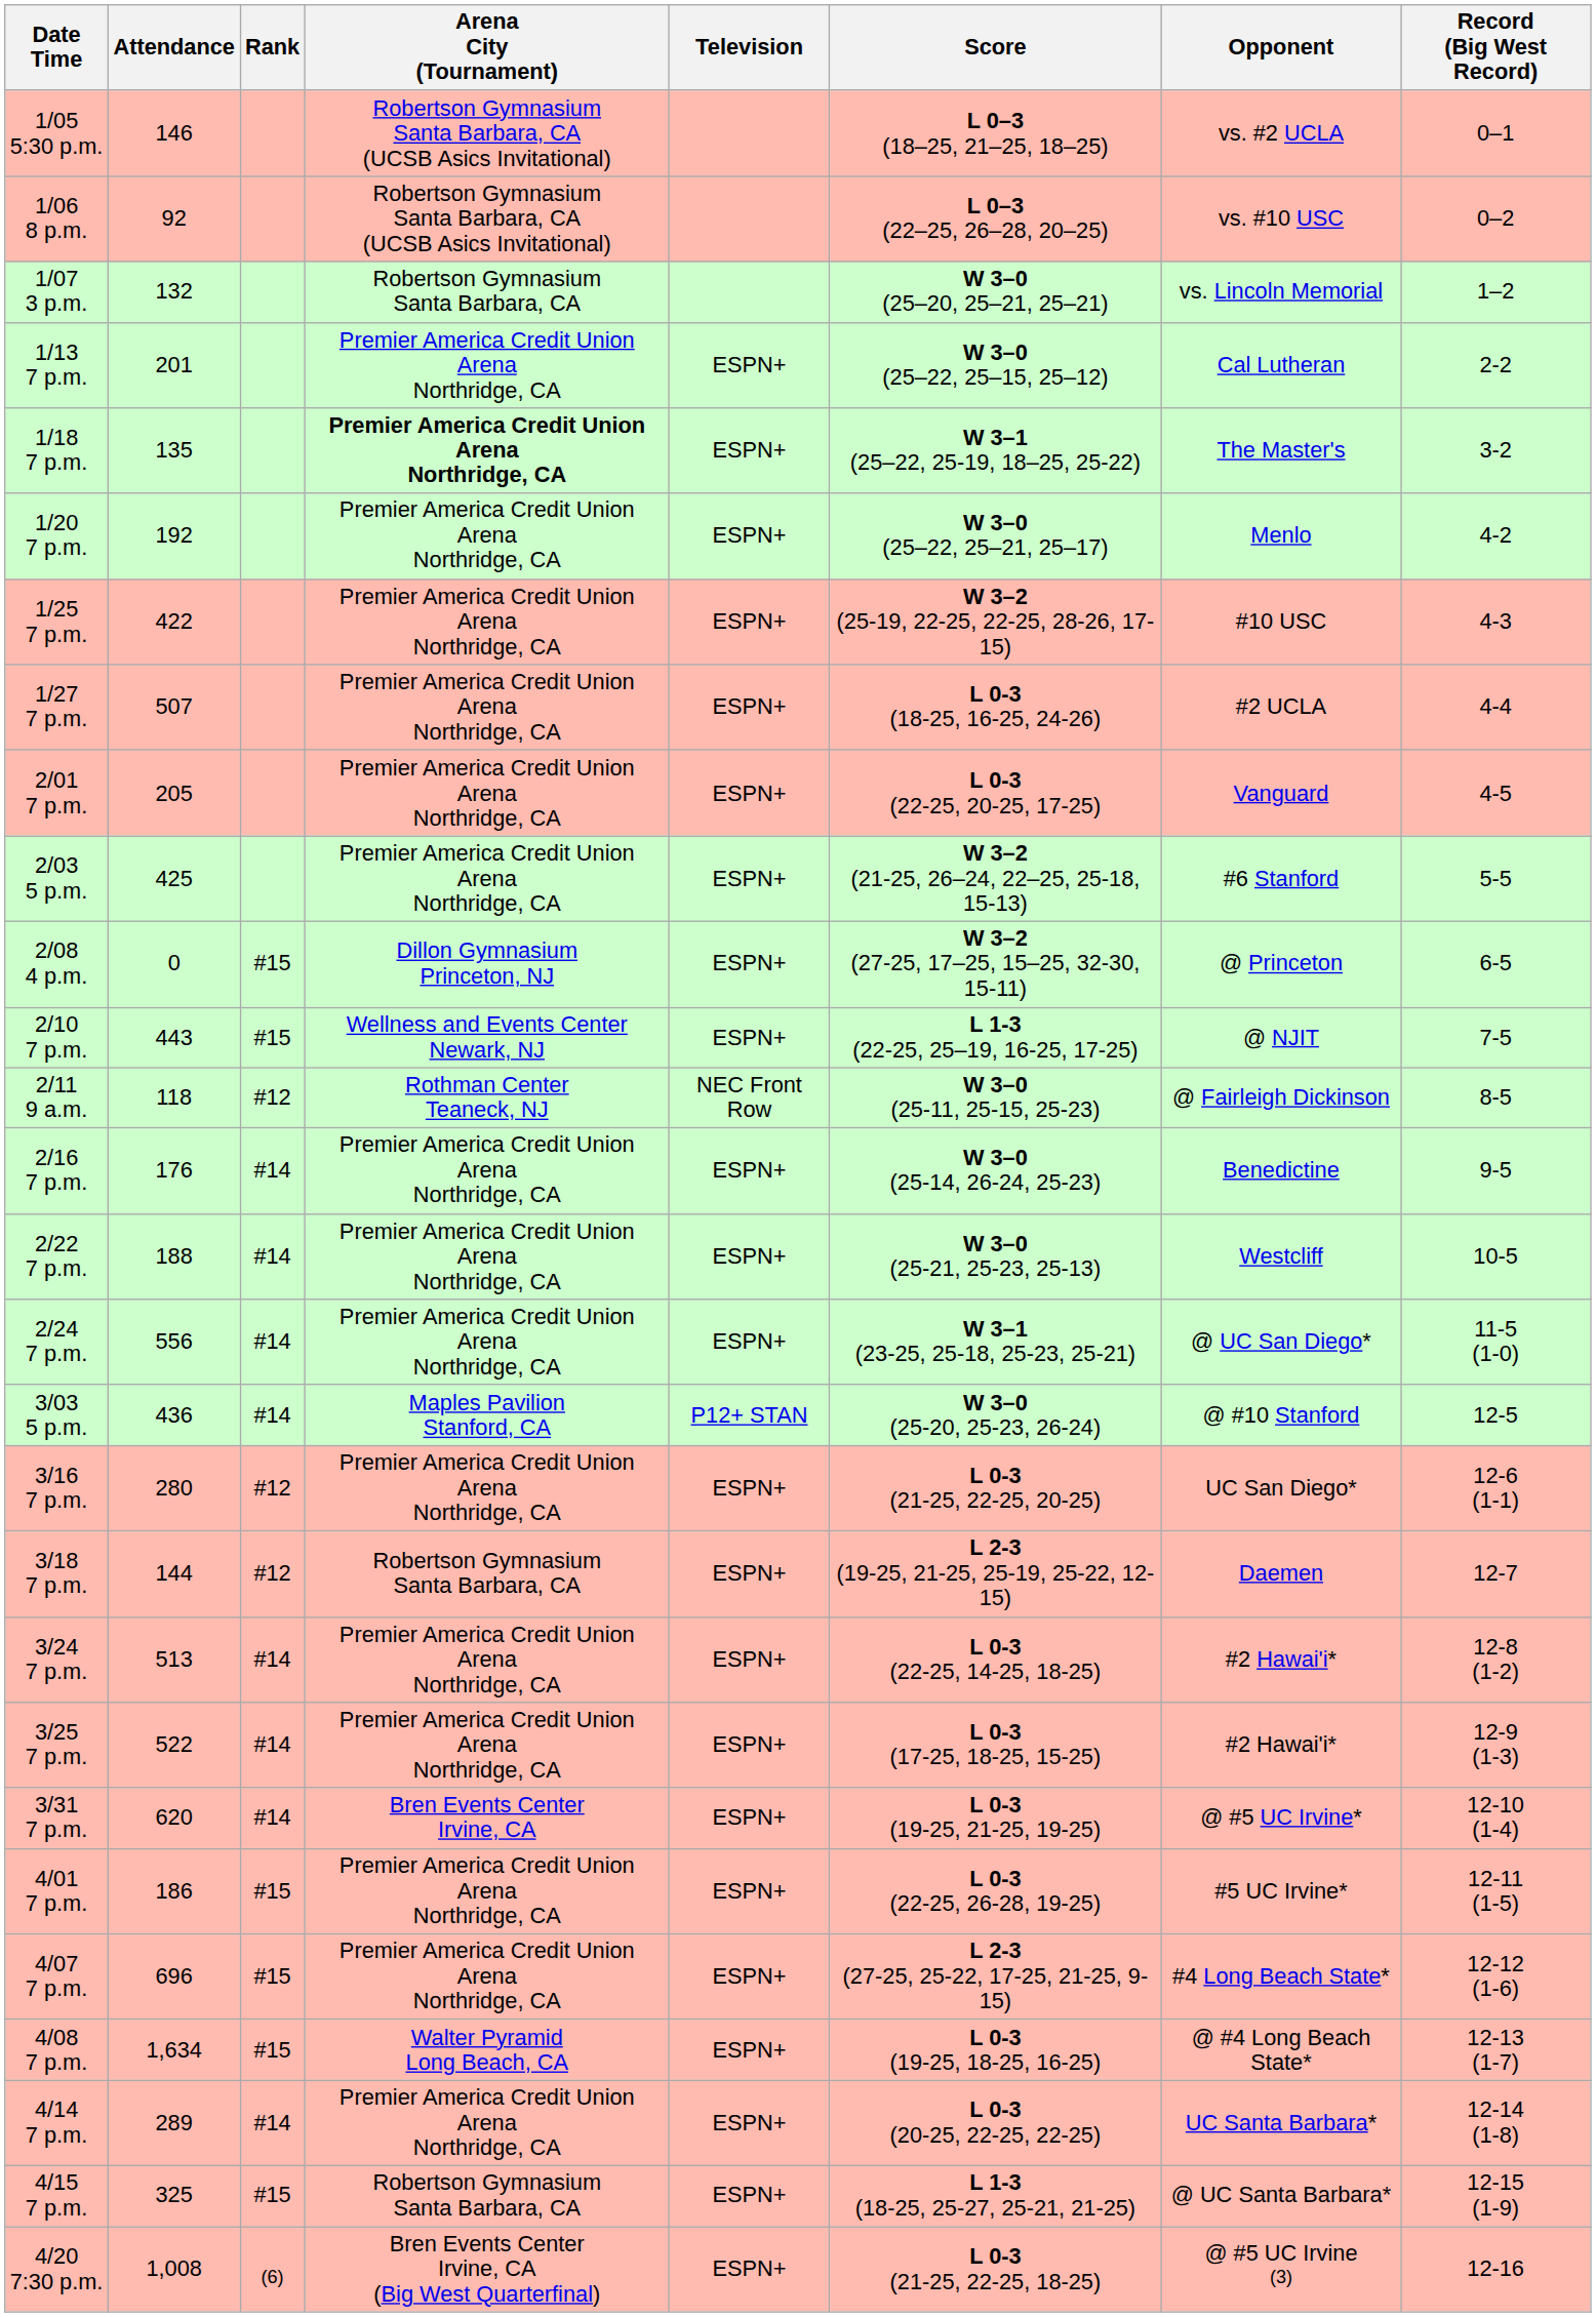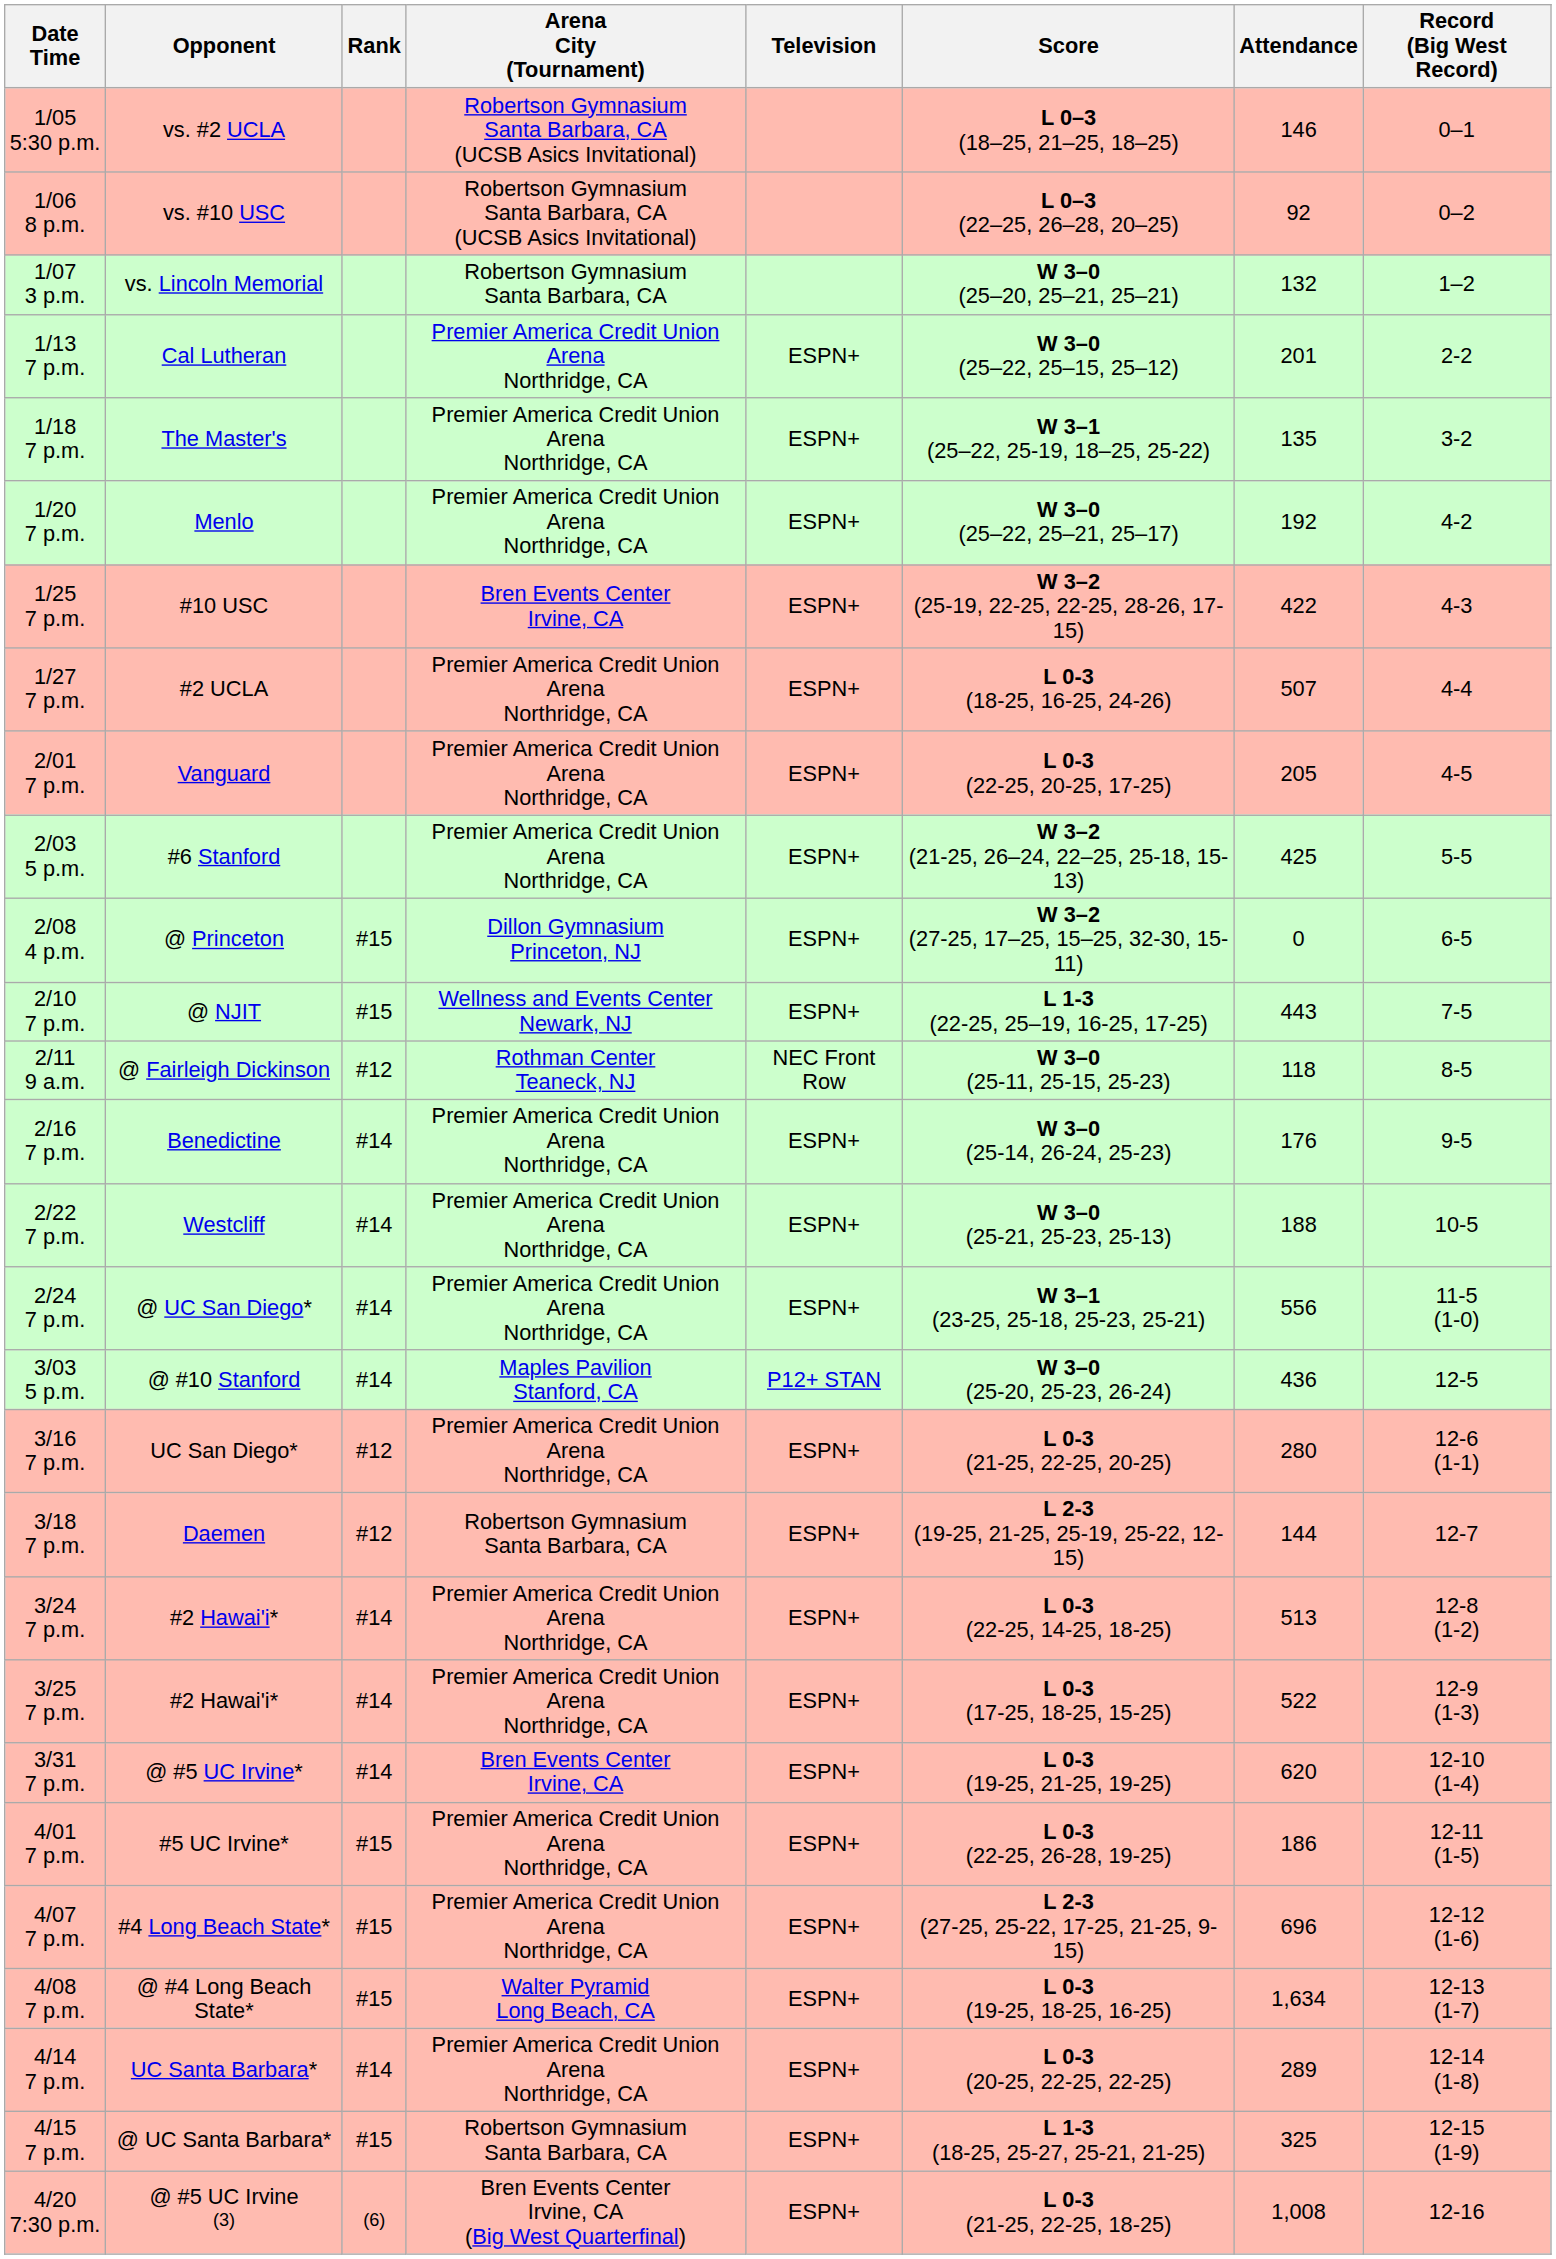columns swapped: Opponent <-> Attendance
1/18 7 p.m. | Arena City (Tournament): bold -> normal
1/25 7 p.m. | Arena City (Tournament): Premier America Credit Union Arena Northridge, CA -> Bren Events Center Irvine, CA
